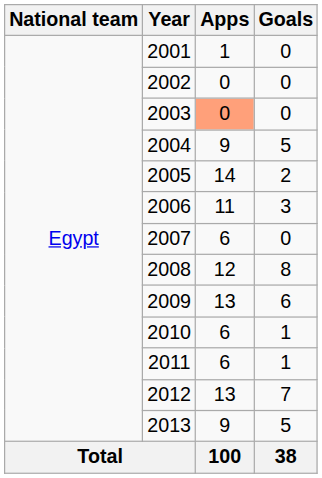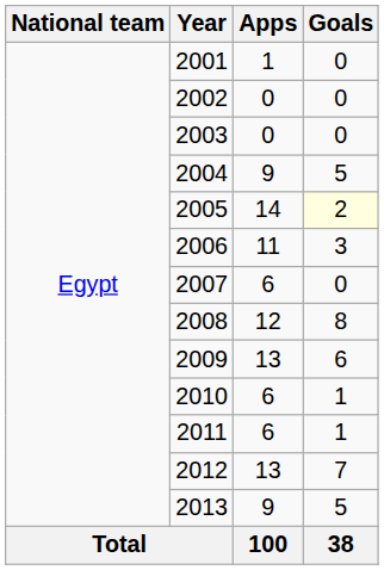2003 | Apps: lightsalmon background -> no background
2005 | Goals: no background -> lightyellow background
